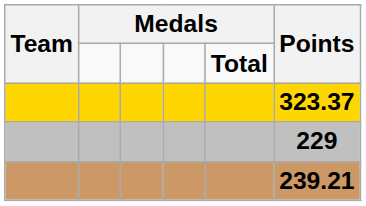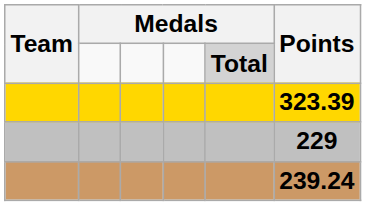row 2 | column 5: no background -> lightgrey background
row 3 | Points: 323.37 -> 323.39
row 5 | Points: 239.21 -> 239.24
